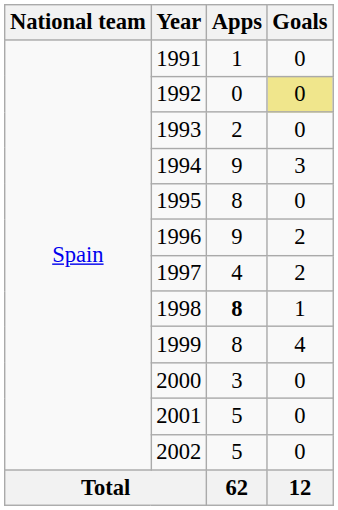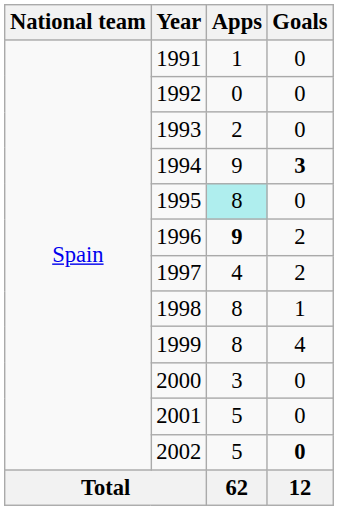1992 | Goals: khaki background -> no background
1994 | Goals: normal -> bold
1995 | Apps: no background -> paleturquoise background
1996 | Apps: normal -> bold
1998 | Apps: bold -> normal
2002 | Goals: normal -> bold
